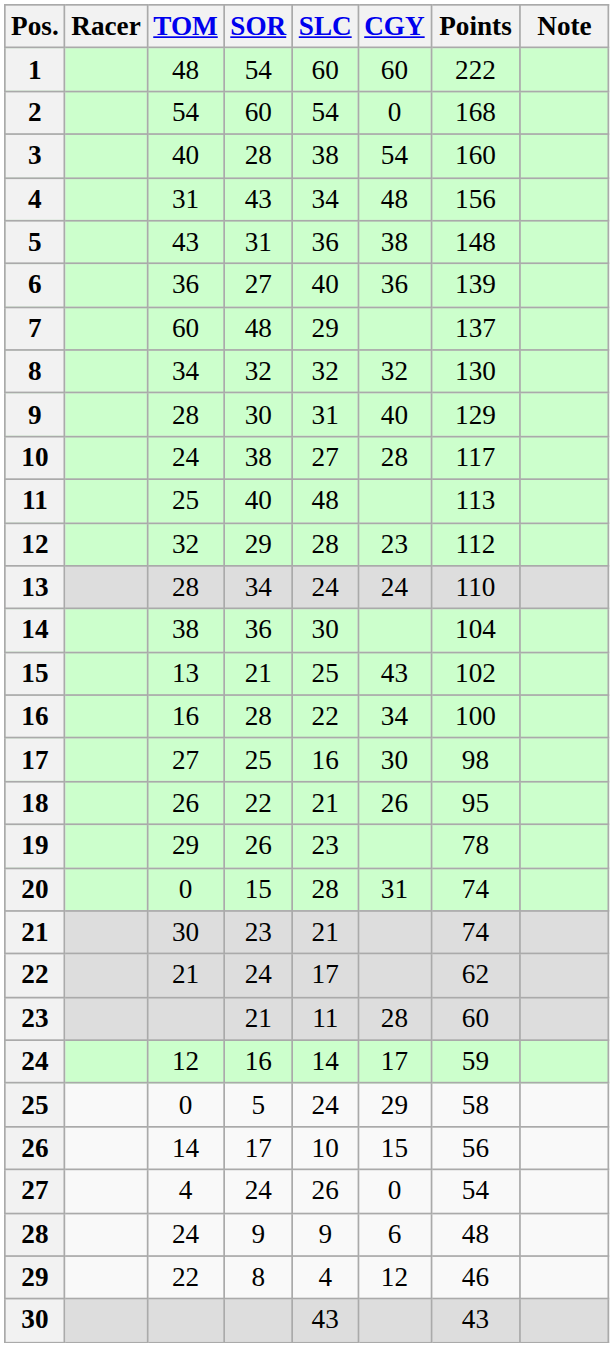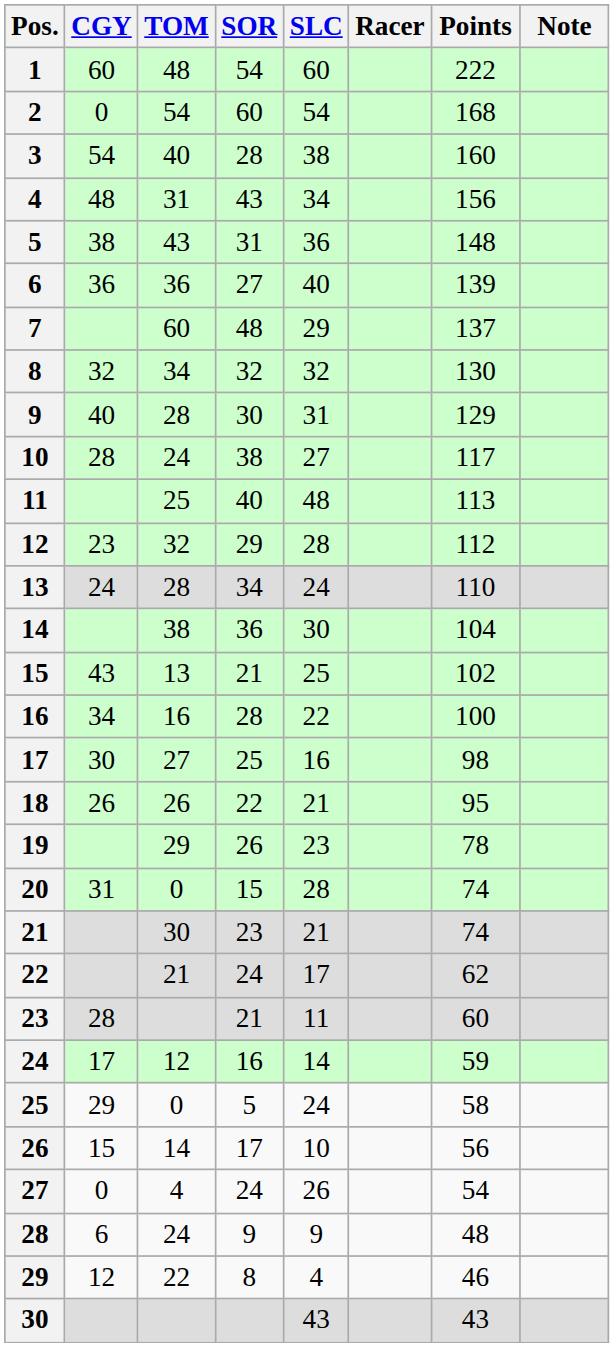columns swapped: Racer <-> CGY
